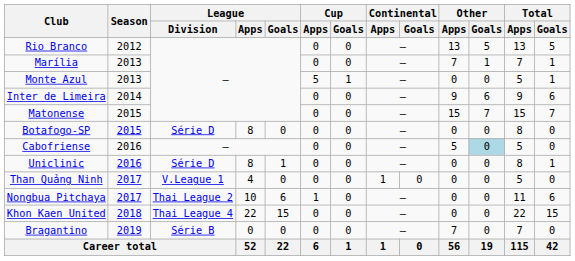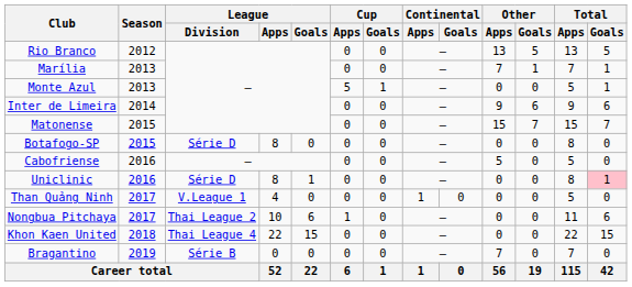Cabofriense | Other / Goals: lightblue background -> no background
Uniclinic | Total / Goals: no background -> pink background
